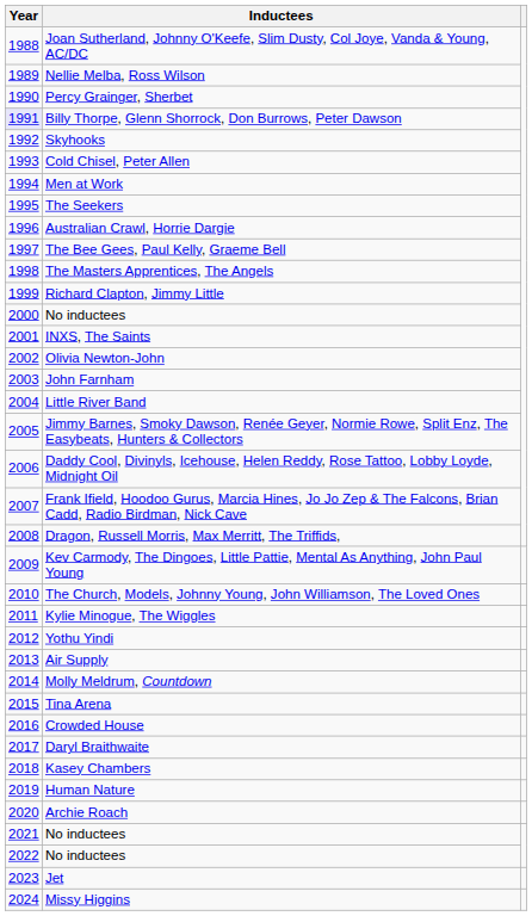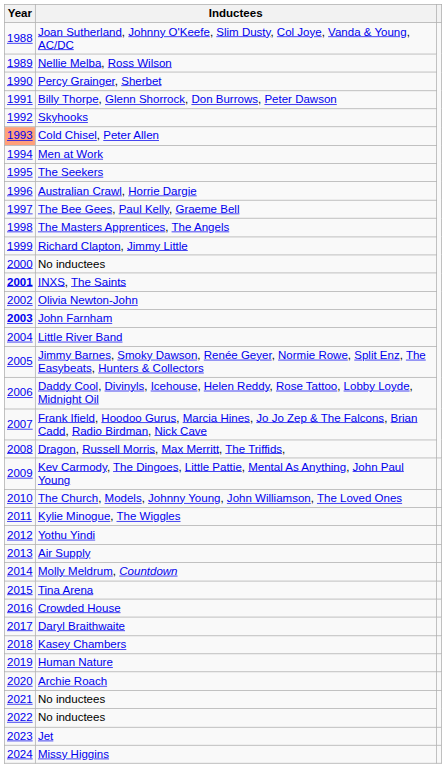Billy Thorpe, Glenn Shorrock, Don Burrows, Peter Dawson | Year: lavender background -> no background
Cold Chisel, Peter Allen | Year: no background -> lightsalmon background
INXS, The Saints | Year: normal -> bold
John Farnham | Year: normal -> bold
